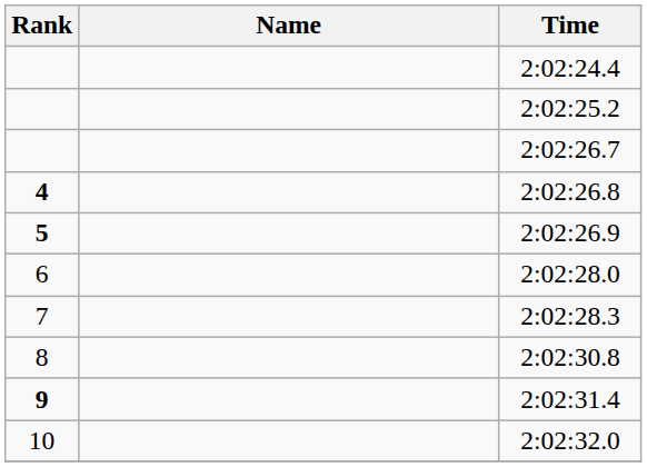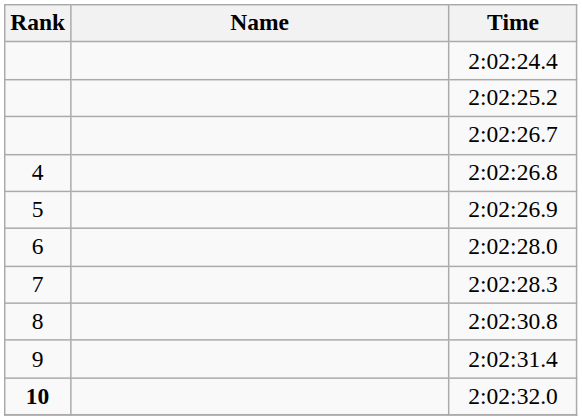2:02:26.8 | Rank: bold -> normal
2:02:26.9 | Rank: bold -> normal
2:02:31.4 | Rank: bold -> normal
2:02:32.0 | Rank: normal -> bold
